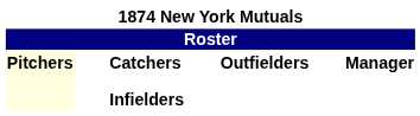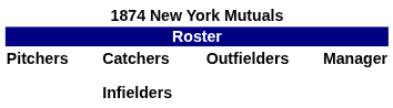Pitchers | column 1: lightyellow background -> no background
